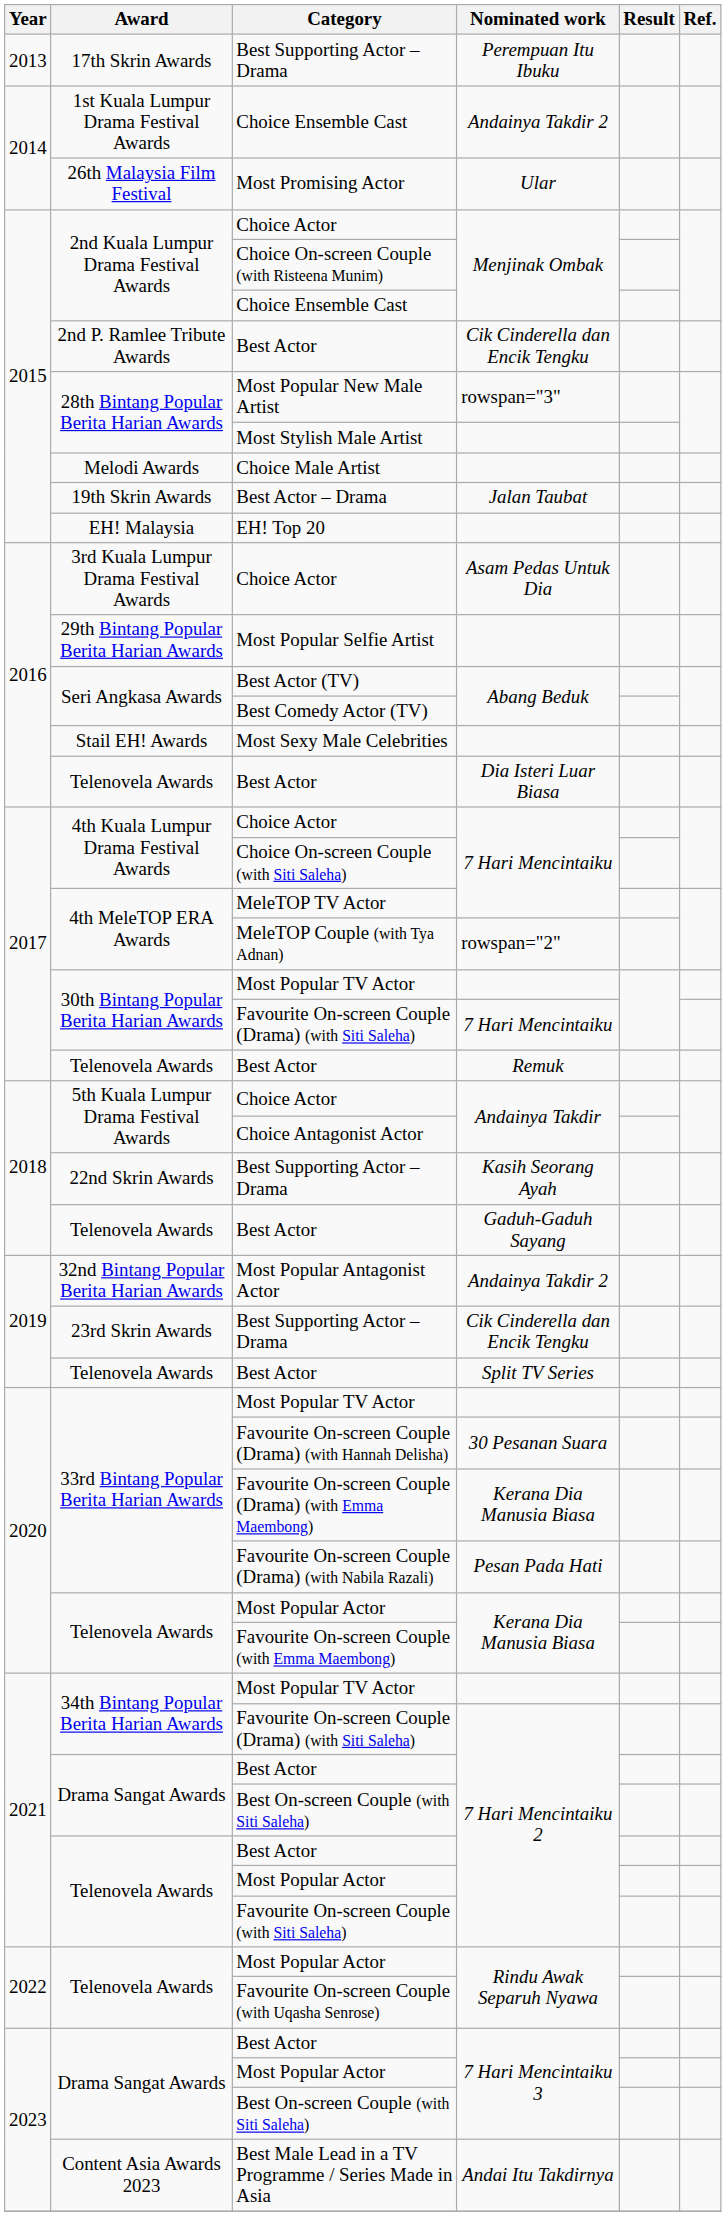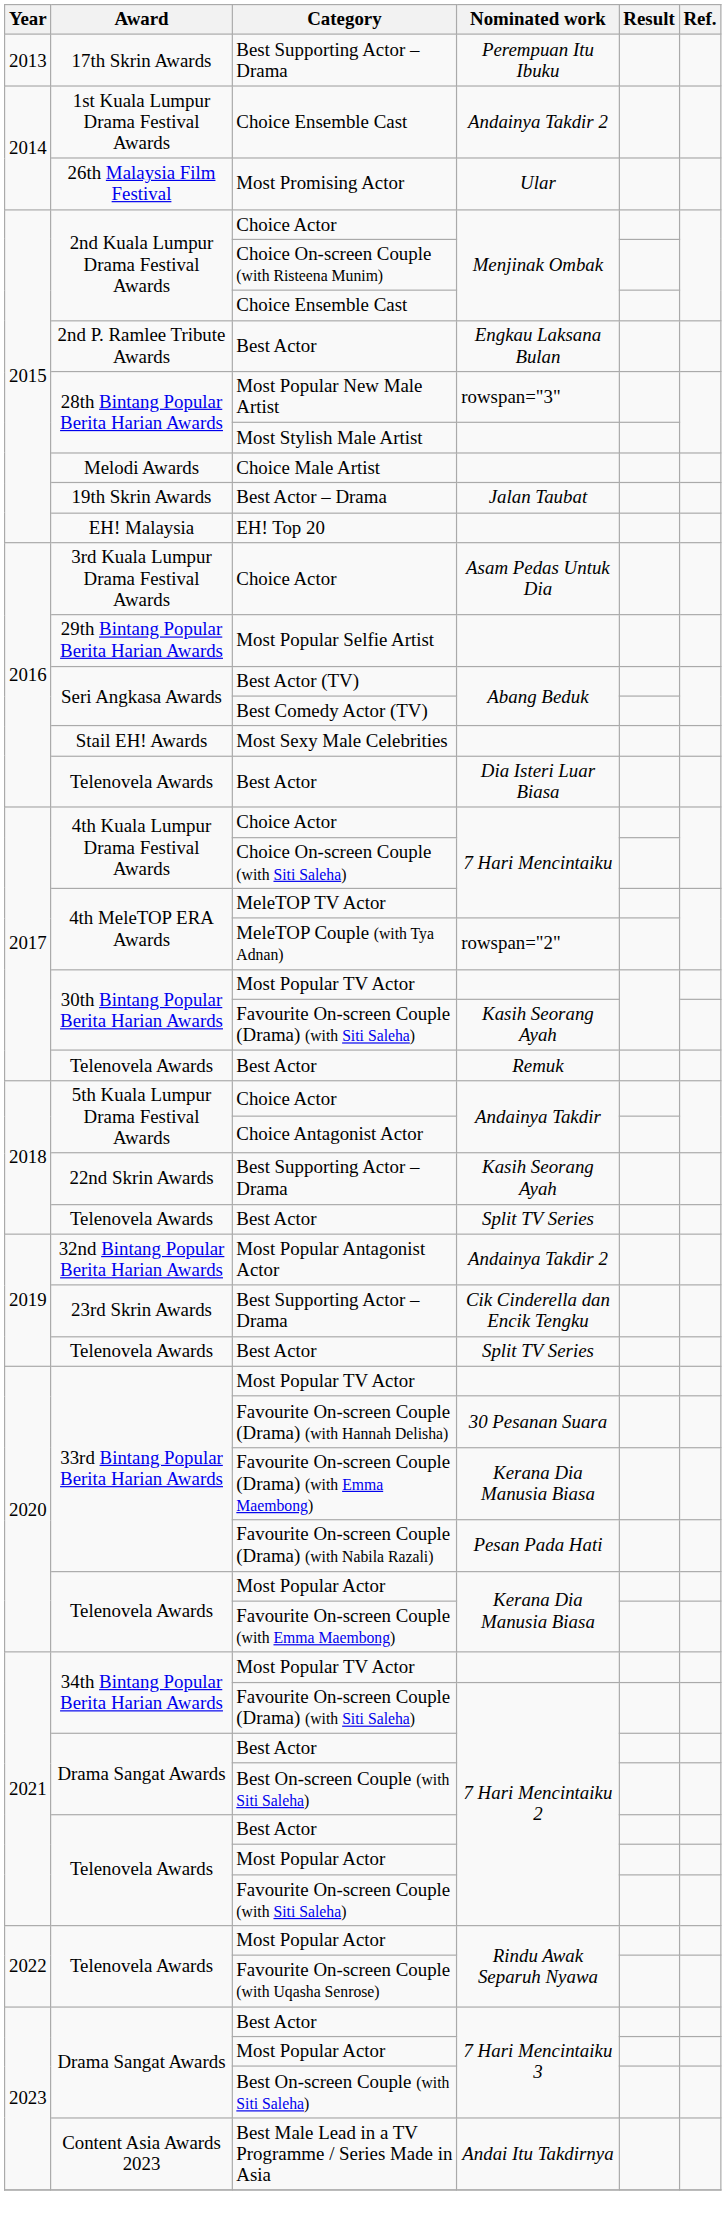2015 / Best Actor | Nominated work: Cik Cinderella dan Encik Tengku -> Engkau Laksana Bulan
2017 / Favourite On-screen Couple (Drama) (with Siti Saleha) | Nominated work: 7 Hari Mencintaiku -> Kasih Seorang Ayah
2018 / Best Actor | Nominated work: Gaduh-Gaduh Sayang -> Split TV Series
